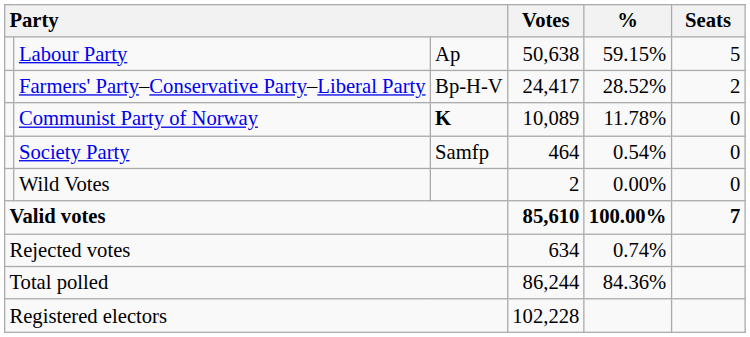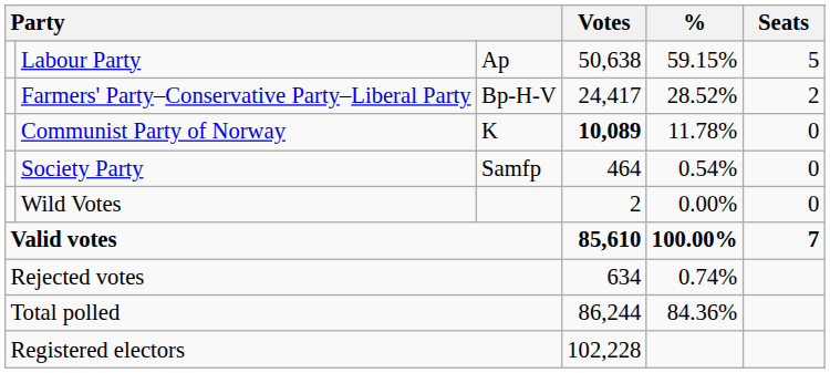Communist Party of Norway | column 3: bold -> normal
Communist Party of Norway | Votes: normal -> bold
